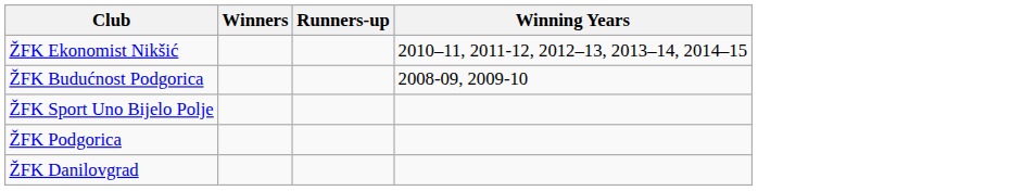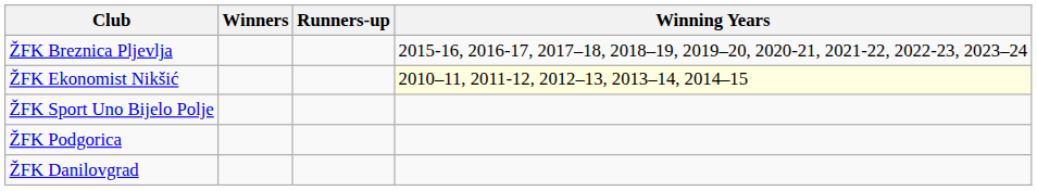+ row: ŽFK Breznica Pljevlja | 2015-16, 2016-17, 2017–18, 2018–19, 2019–20, 2020-21, 2021-22, 2022-23, 2023–24
ŽFK Ekonomist Nikšić | Winning Years: no background -> lightyellow background
- row: ŽFK Budućnost Podgorica | 2008-09, 2009-10
